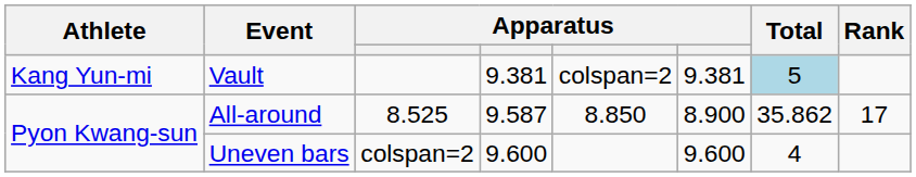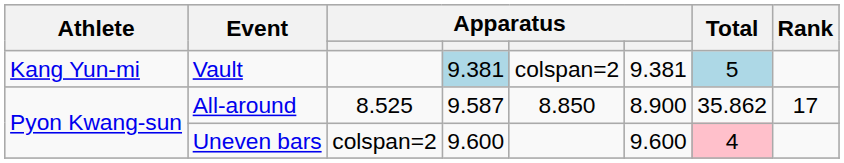Vault | column 4: no background -> lightblue background
Uneven bars | Total: no background -> pink background
